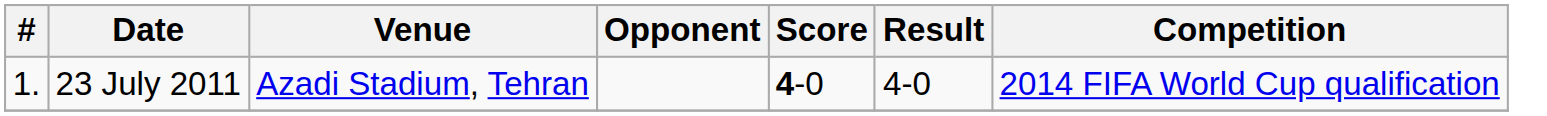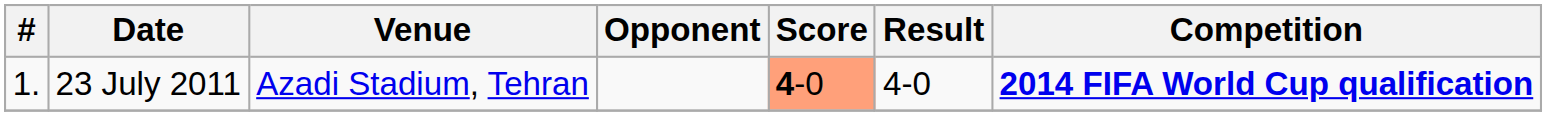23 July 2011 | Score: no background -> lightsalmon background
23 July 2011 | Competition: normal -> bold
